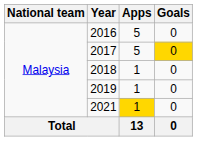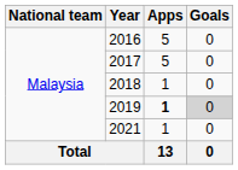2017 | Goals: gold background -> no background
2019 | Apps: normal -> bold
2019 | Goals: no background -> lightgrey background
2021 | Apps: gold background -> no background
